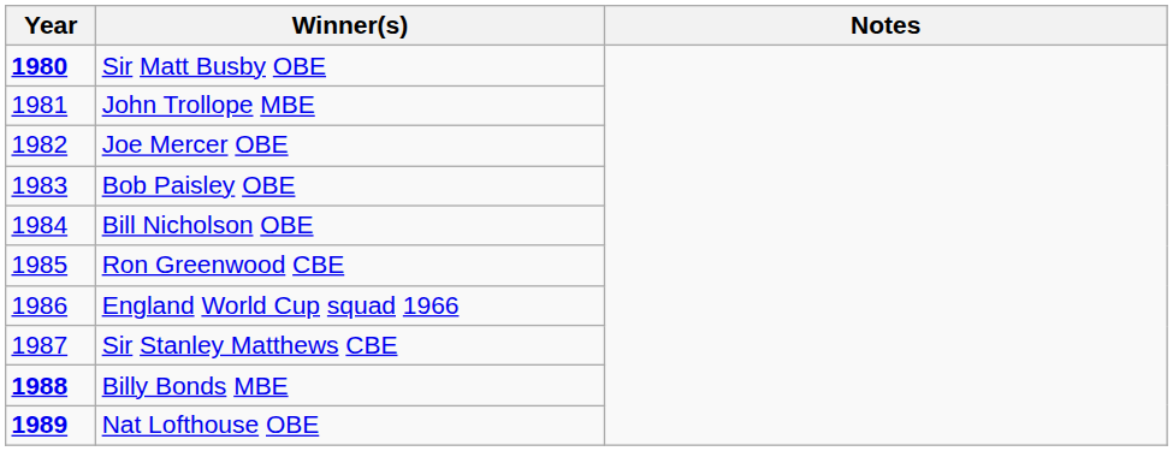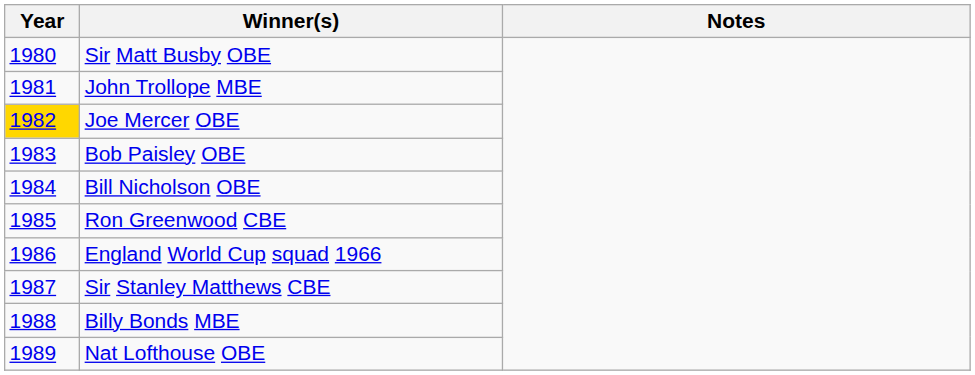Sir Matt Busby OBE | Year: bold -> normal
Joe Mercer OBE | Year: no background -> gold background
Billy Bonds MBE | Year: bold -> normal
Nat Lofthouse OBE | Year: bold -> normal
